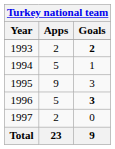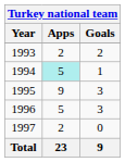1993 | Goals: bold -> normal
1994 | Apps: no background -> paleturquoise background
1996 | Goals: bold -> normal
